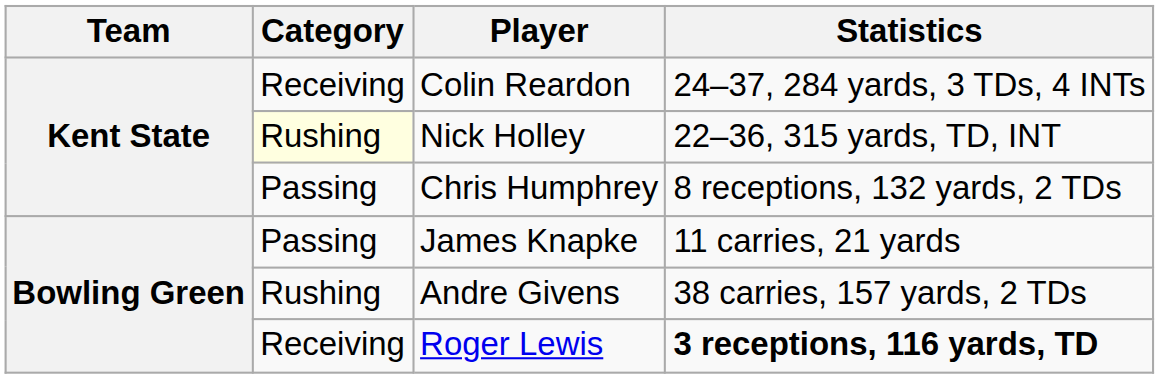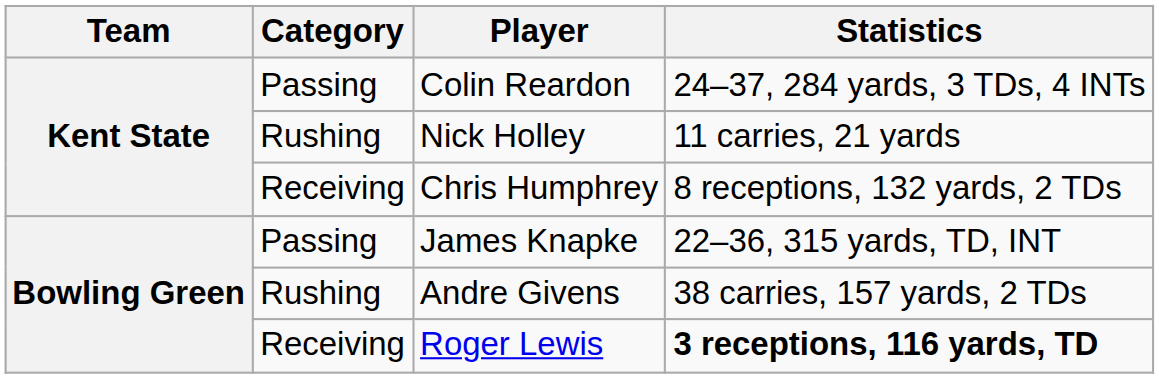Colin Reardon | Category: Receiving -> Passing
Nick Holley | Category: lightyellow background -> no background
Nick Holley | Statistics: 22–36, 315 yards, TD, INT -> 11 carries, 21 yards
Chris Humphrey | Category: Passing -> Receiving
James Knapke | Statistics: 11 carries, 21 yards -> 22–36, 315 yards, TD, INT
